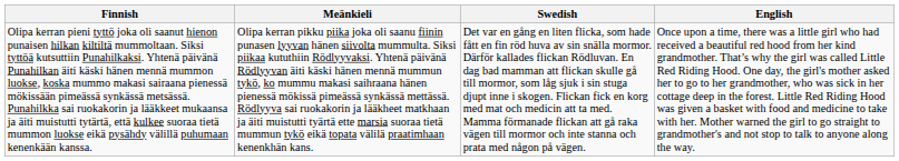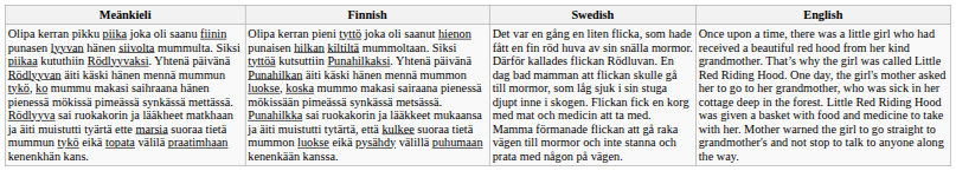columns swapped: Meänkieli <-> Finnish
